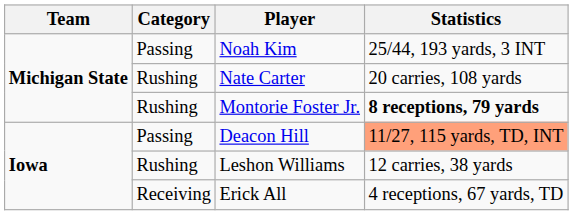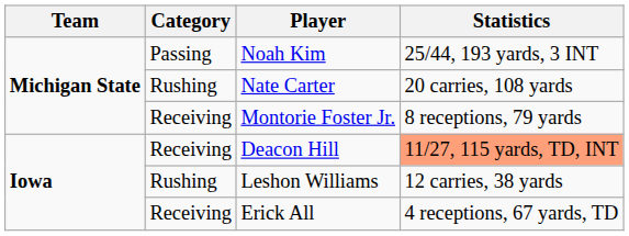Montorie Foster Jr. | Category: Rushing -> Receiving
Montorie Foster Jr. | Statistics: bold -> normal
Deacon Hill | Category: Passing -> Receiving
